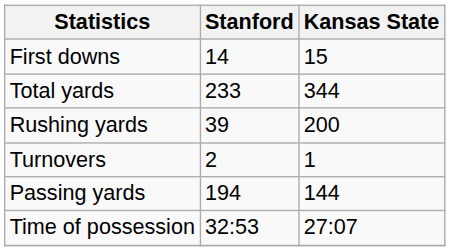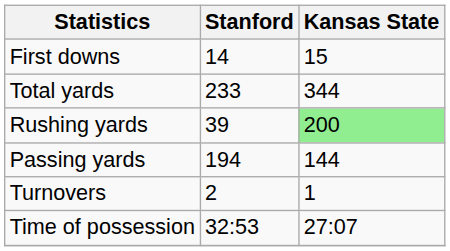Rushing yards | Kansas State: no background -> lightgreen background
rows swapped: Passing yards <-> Turnovers
